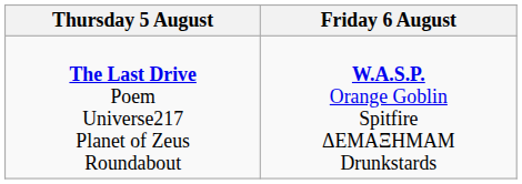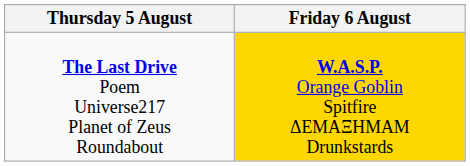The Last Drive Poem Universe217 Planet of Zeus Roundabout | Friday 6 August: no background -> gold background
